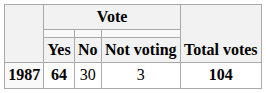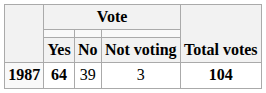1987 | column 3: 30 -> 39
